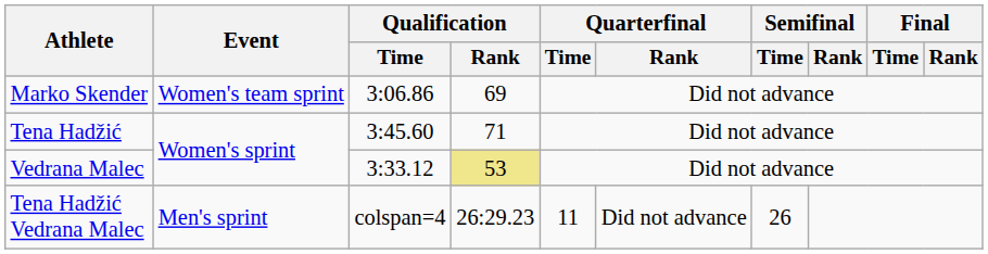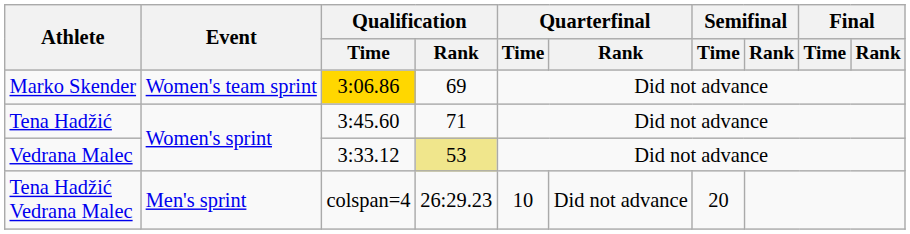Marko Skender | Qualification / Time: no background -> gold background
Tena Hadžić Vedrana Malec | Quarterfinal / Time: 11 -> 10
Tena Hadžić Vedrana Malec | Semifinal / Time: 26 -> 20
